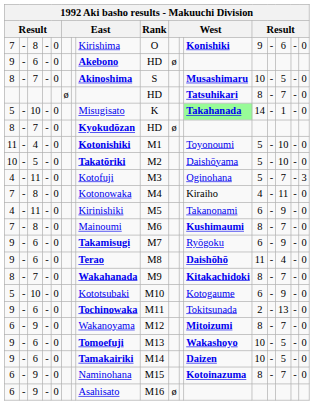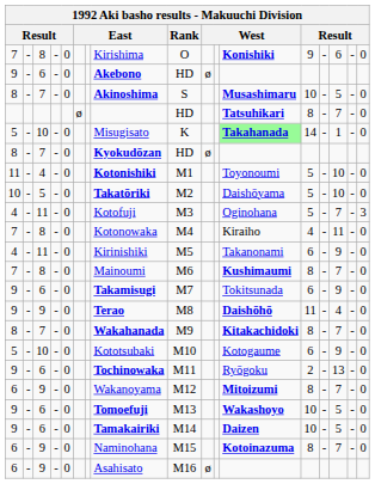row 15 | column 12: Ryōgoku -> Tokitsunada
row 16 | column 3: 6 -> 9
row 19 | column 12: Tokitsunada -> Ryōgoku
